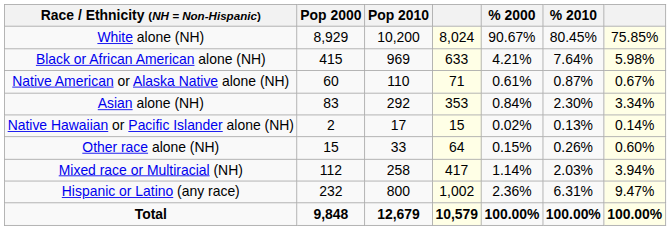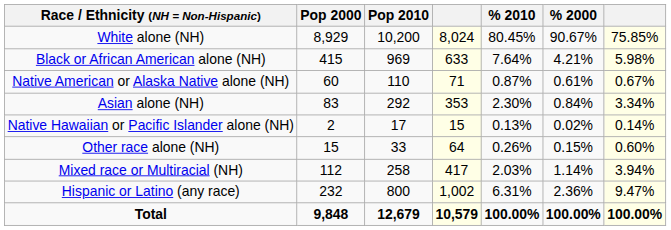columns swapped: % 2000 <-> % 2010
